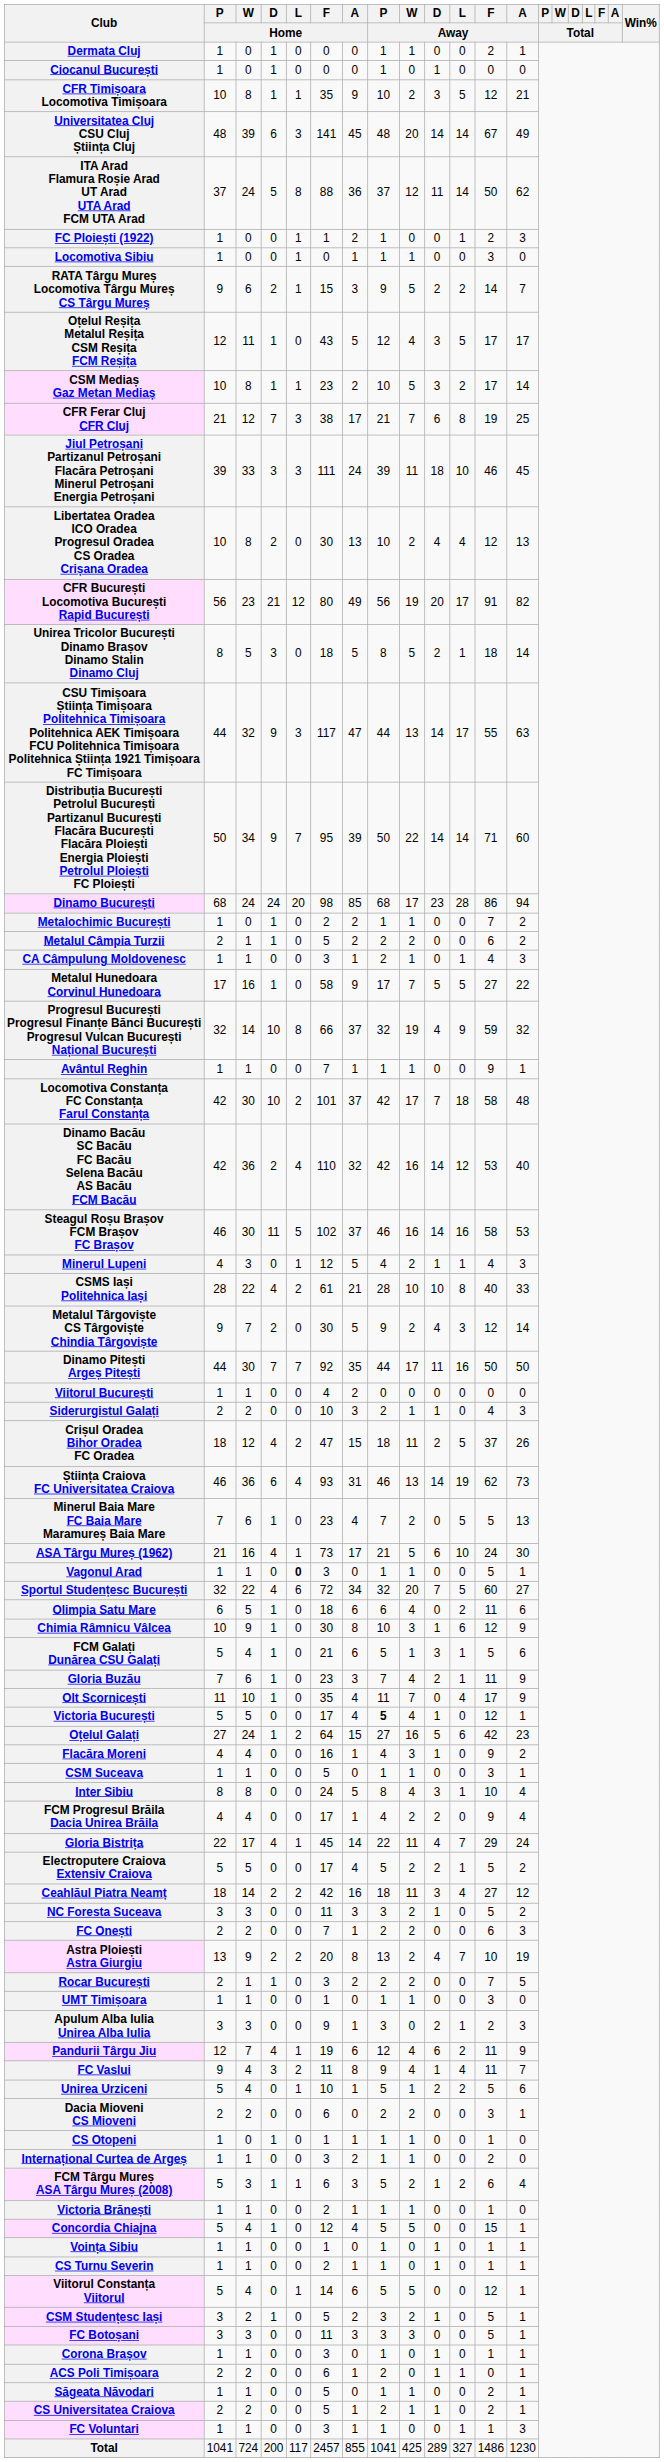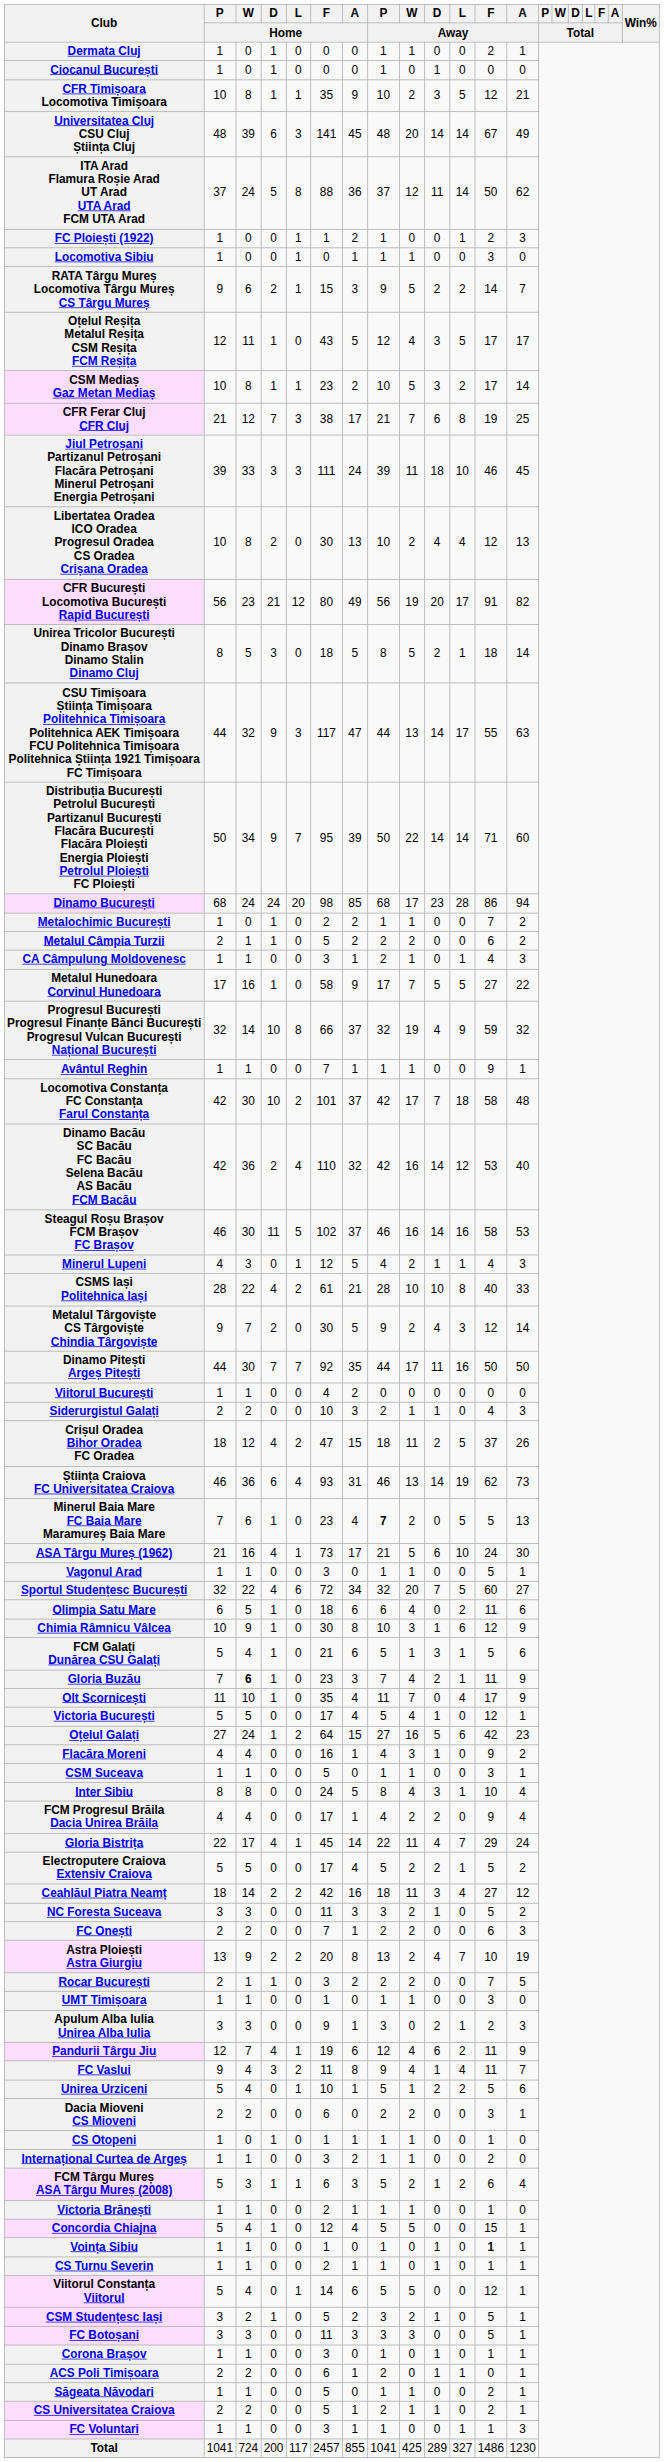Minerul Baia Mare FC Baia Mare Maramureș Baia Mare | P / Away: normal -> bold
Vagonul Arad | L / Home: bold -> normal
Gloria Buzău | W / Home: normal -> bold
Victoria București | P / Away: bold -> normal
Voința Sibiu | F / Away: normal -> bold
